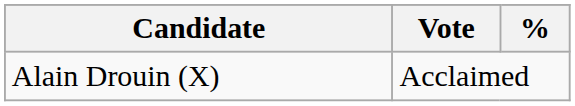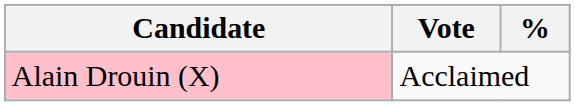Alain Drouin (X) | Candidate: no background -> pink background
